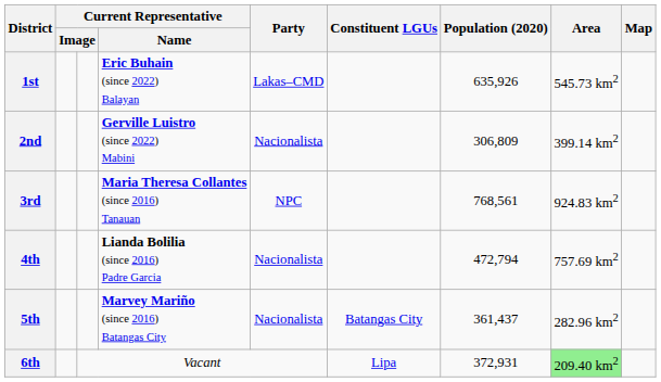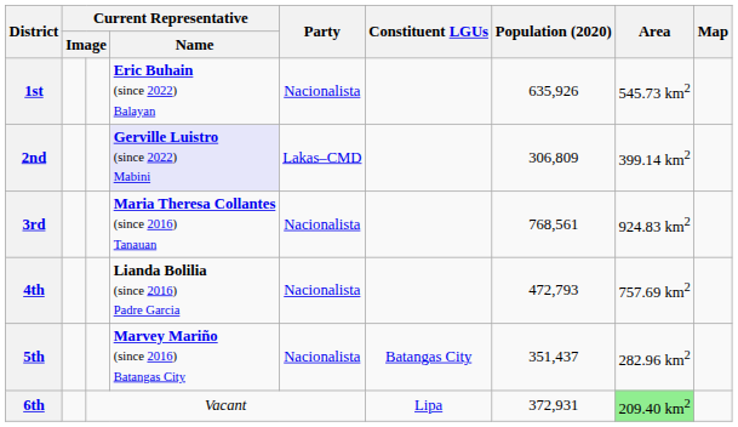1st | Party: Lakas–CMD -> Nacionalista
2nd | Current Representative / Name: no background -> lavender background
2nd | Party: Nacionalista -> Lakas–CMD
3rd | Party: NPC -> Nacionalista
4th | Population (2020): 472,794 -> 472,793
5th | Population (2020): 361,437 -> 351,437
